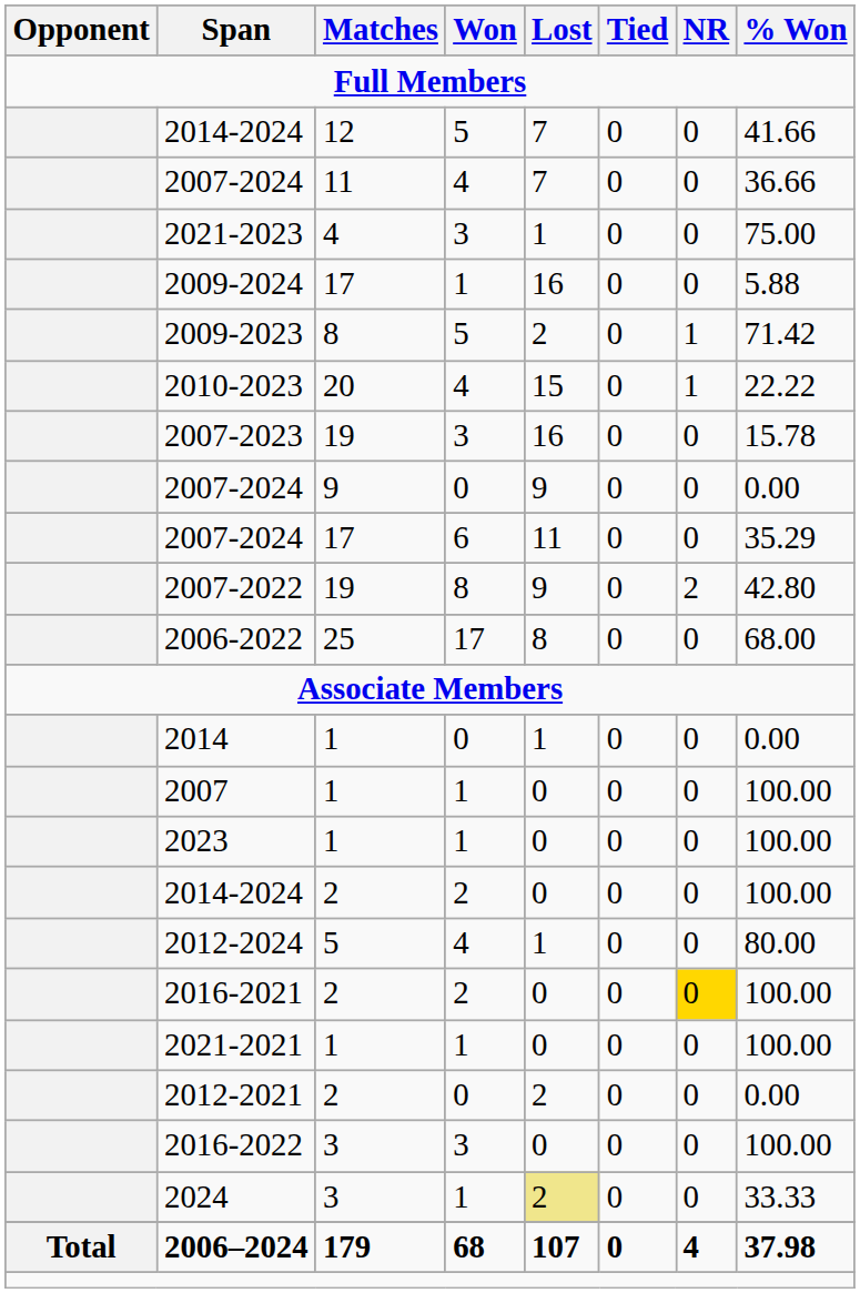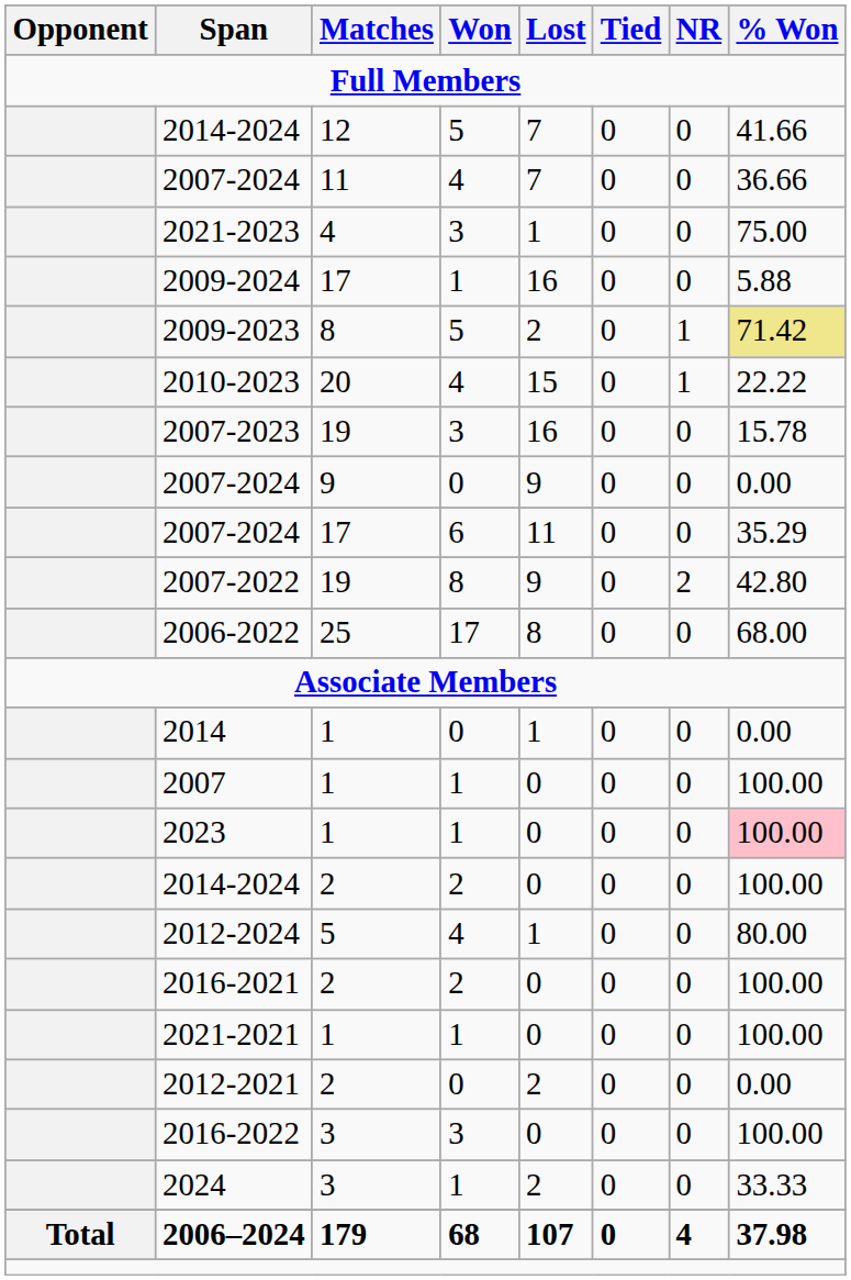2009-2023 | % Won: no background -> khaki background
2023 | % Won: no background -> pink background
2016-2021 | NR: gold background -> no background
2024 | Lost: khaki background -> no background
